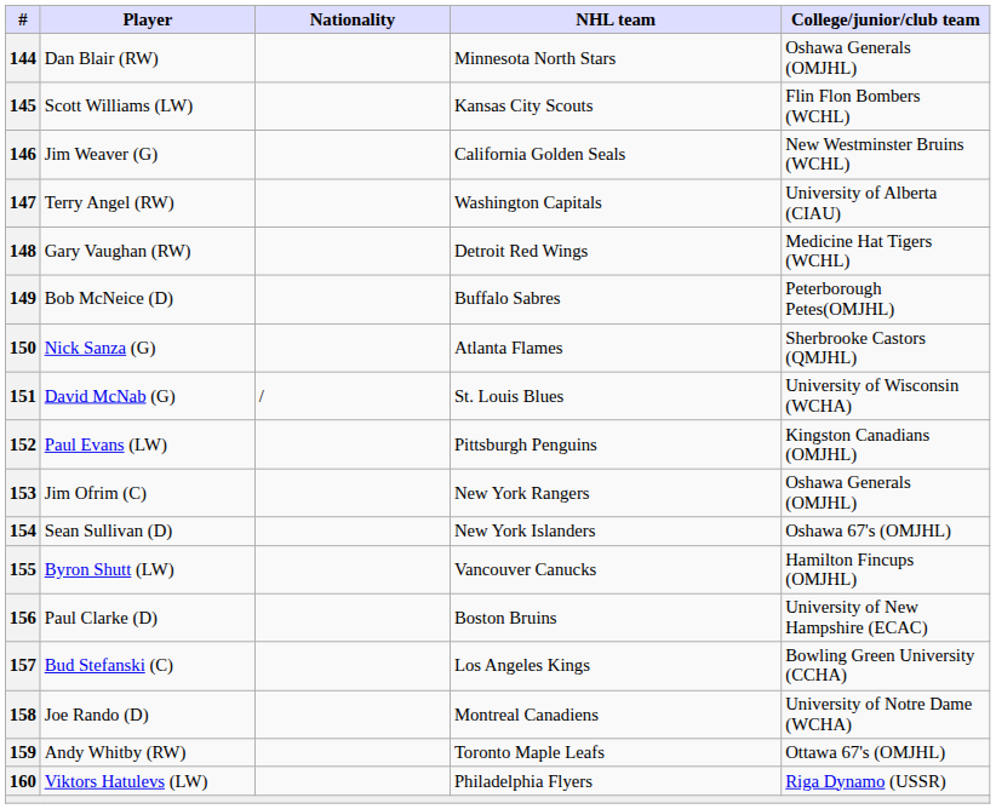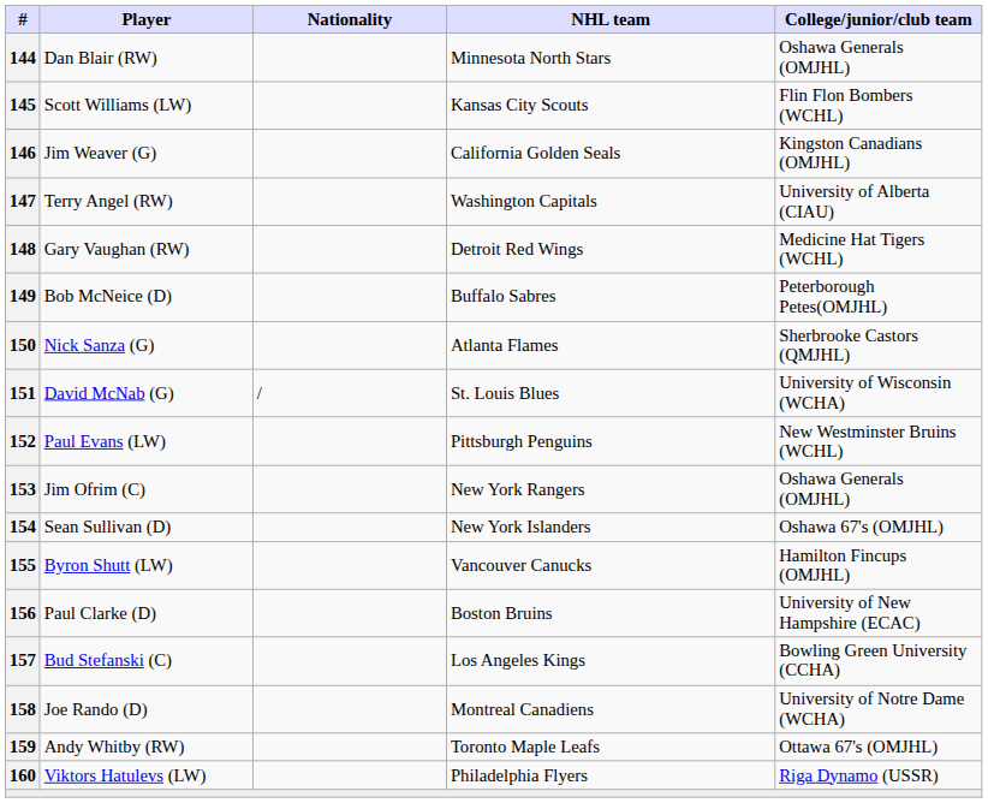146 | College/junior/club team: New Westminster Bruins (WCHL) -> Kingston Canadians (OMJHL)
152 | College/junior/club team: Kingston Canadians (OMJHL) -> New Westminster Bruins (WCHL)
